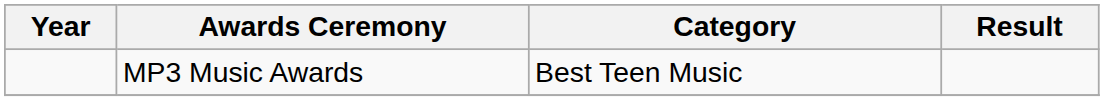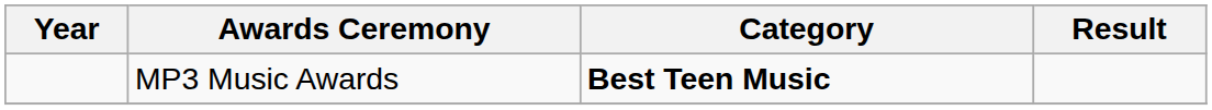MP3 Music Awards | Category: normal -> bold
